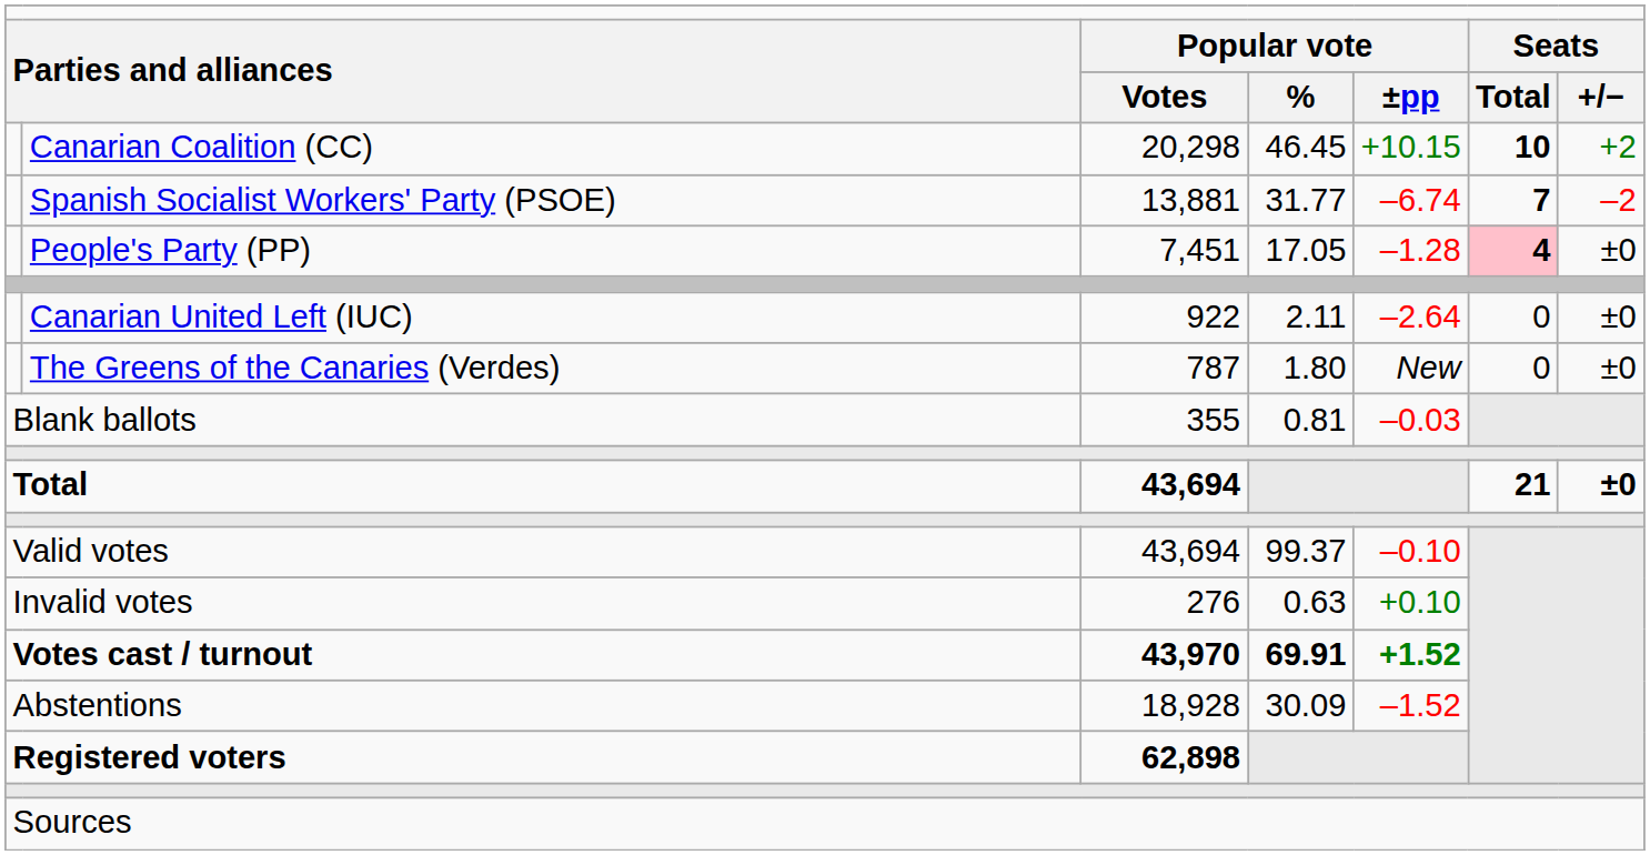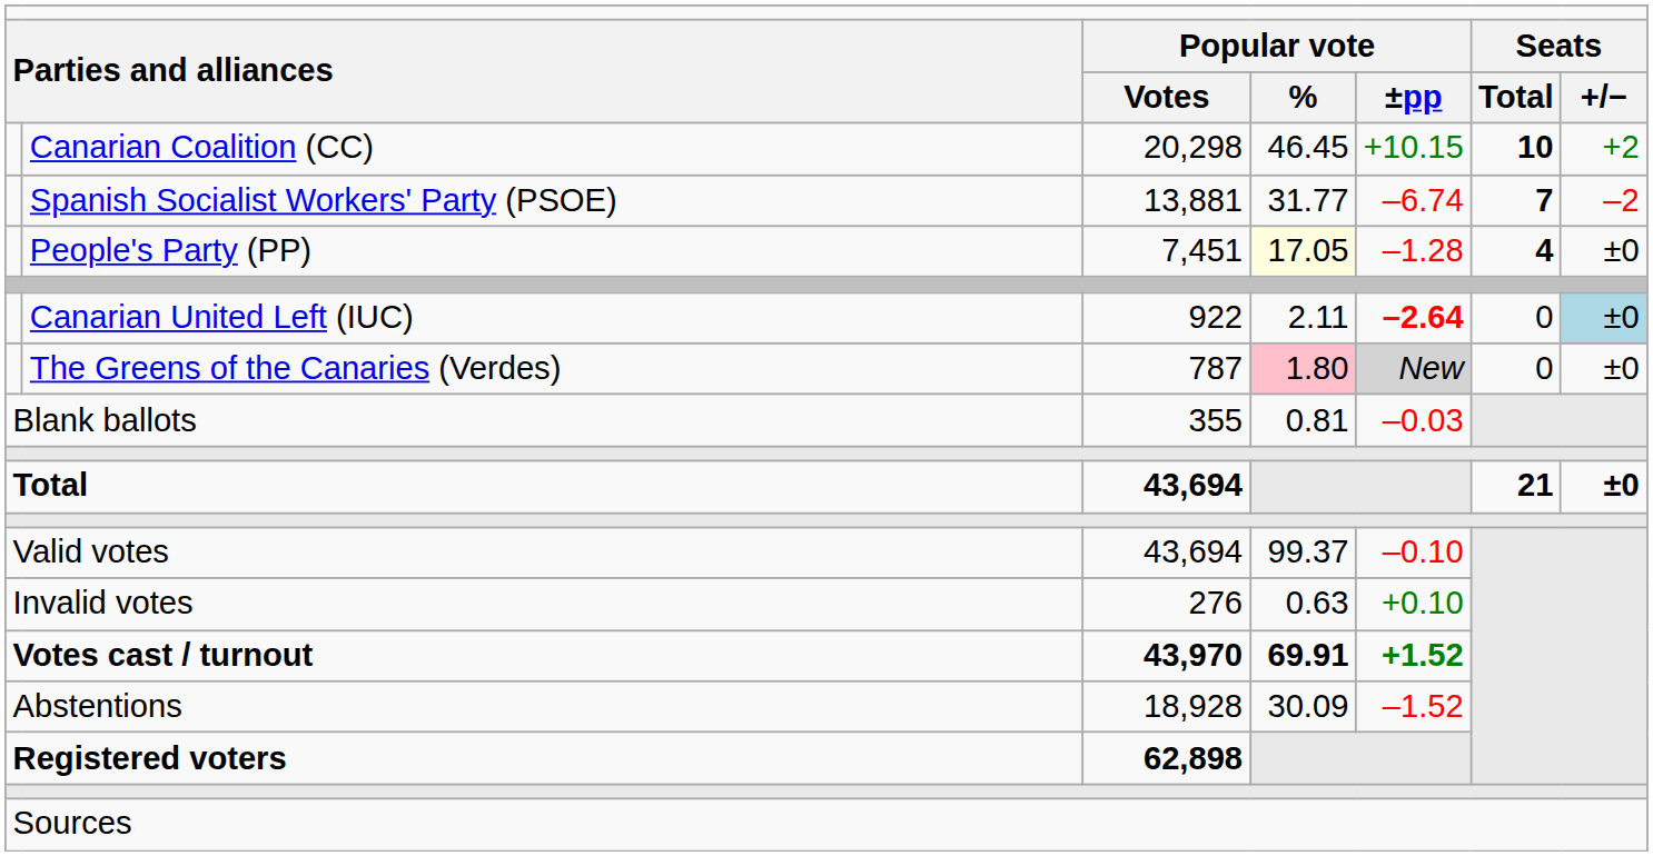People's Party (PP) | column 4: no background -> lightyellow background
People's Party (PP) | column 6: pink background -> no background
Canarian United Left (IUC) | column 5: normal -> bold
Canarian United Left (IUC) | column 7: no background -> lightblue background
The Greens of the Canaries (Verdes) | column 4: no background -> pink background
The Greens of the Canaries (Verdes) | column 5: no background -> lightgrey background
